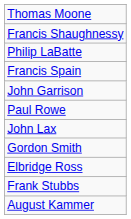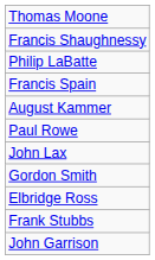row 5 | column 1: John Garrison -> August Kammer
row 11 | column 1: August Kammer -> John Garrison
